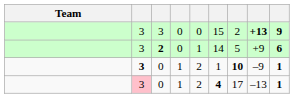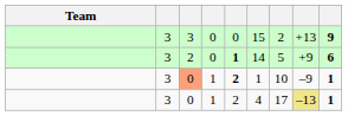row 2 | column 8: bold -> normal
row 3 | column 3: bold -> normal
row 3 | column 5: normal -> bold
row 4 | column 2: bold -> normal
row 4 | column 3: no background -> lightsalmon background
row 4 | column 5: normal -> bold
row 4 | column 7: bold -> normal
row 5 | column 2: pink background -> no background
row 5 | column 6: bold -> normal
row 5 | column 8: no background -> khaki background
